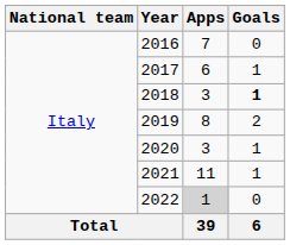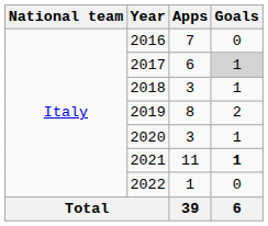2017 | Goals: no background -> lightgrey background
2018 | Goals: bold -> normal
2021 | Goals: normal -> bold
2022 | Apps: lightgrey background -> no background
